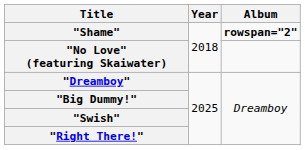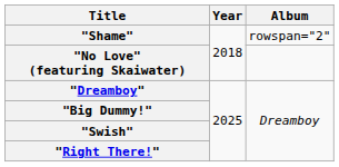"Shame" | Album: bold -> normal
